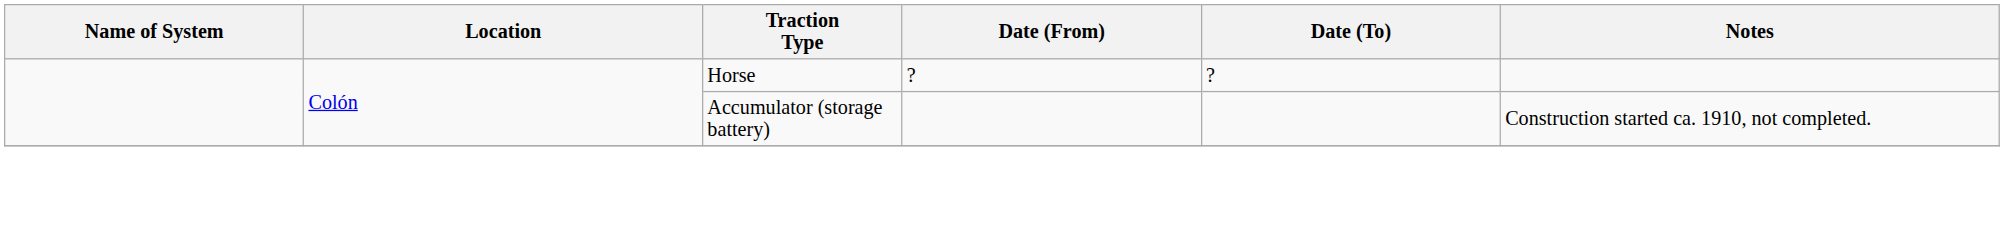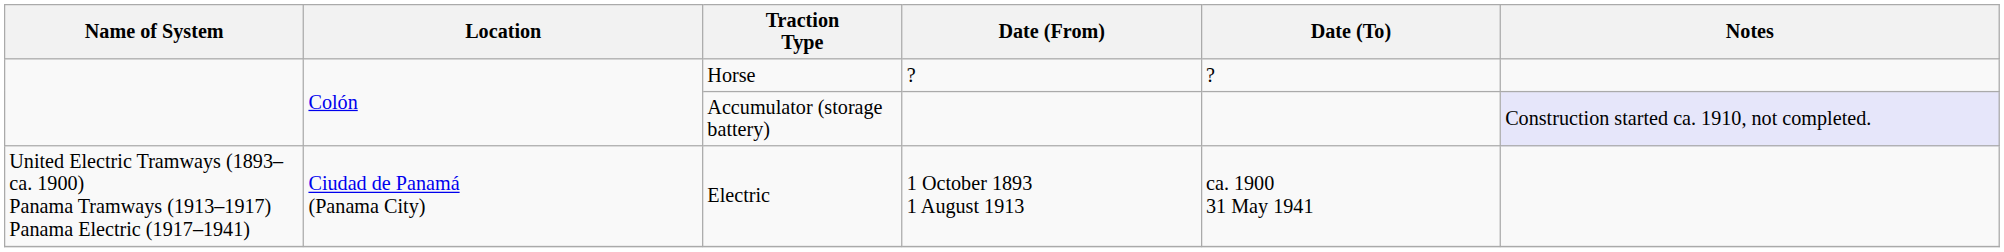Accumulator (storage battery) | Notes: no background -> lavender background
+ row: United Electric Tramways (1893–ca. 1900) Panama Tramways (1913–1917) Panama Electric (1917–1941) | Ciudad de Panamá (Panama City) | Electric | 1 October 1893 1 August 1913 | ca. 1900 31 May 1941
